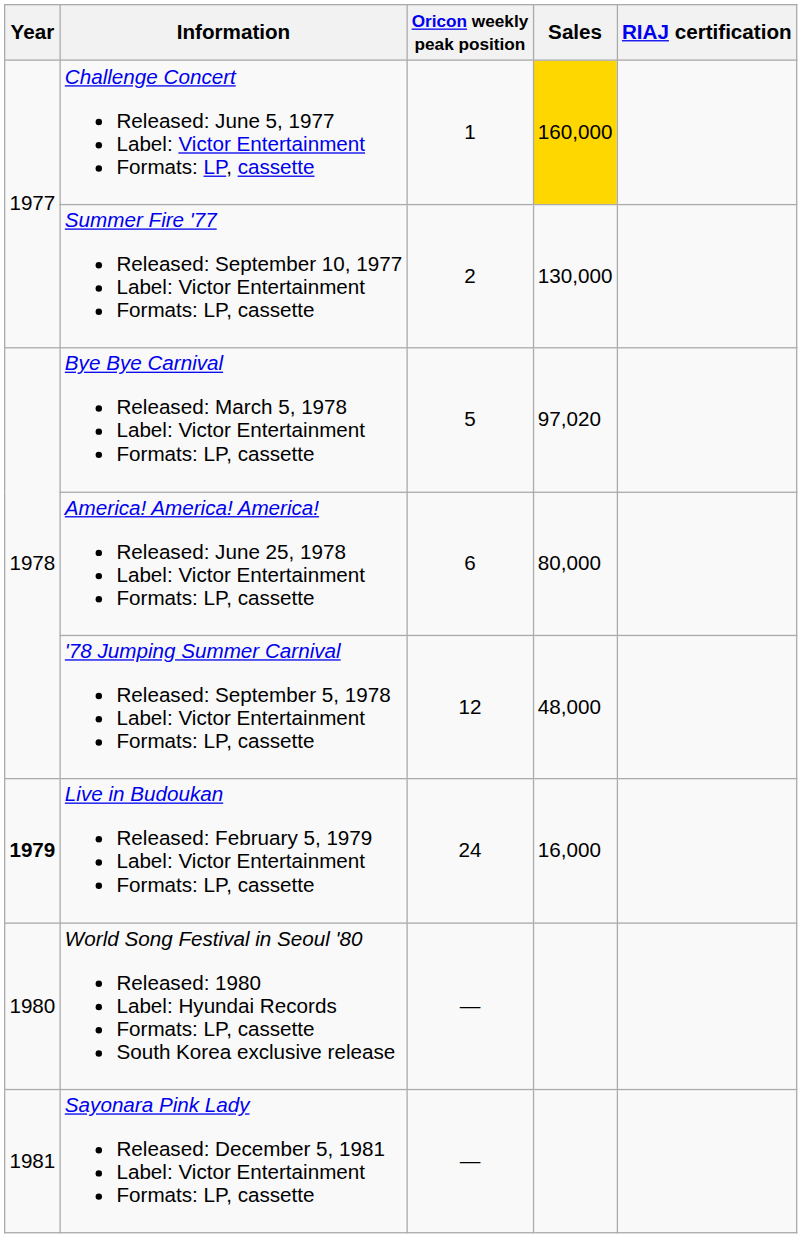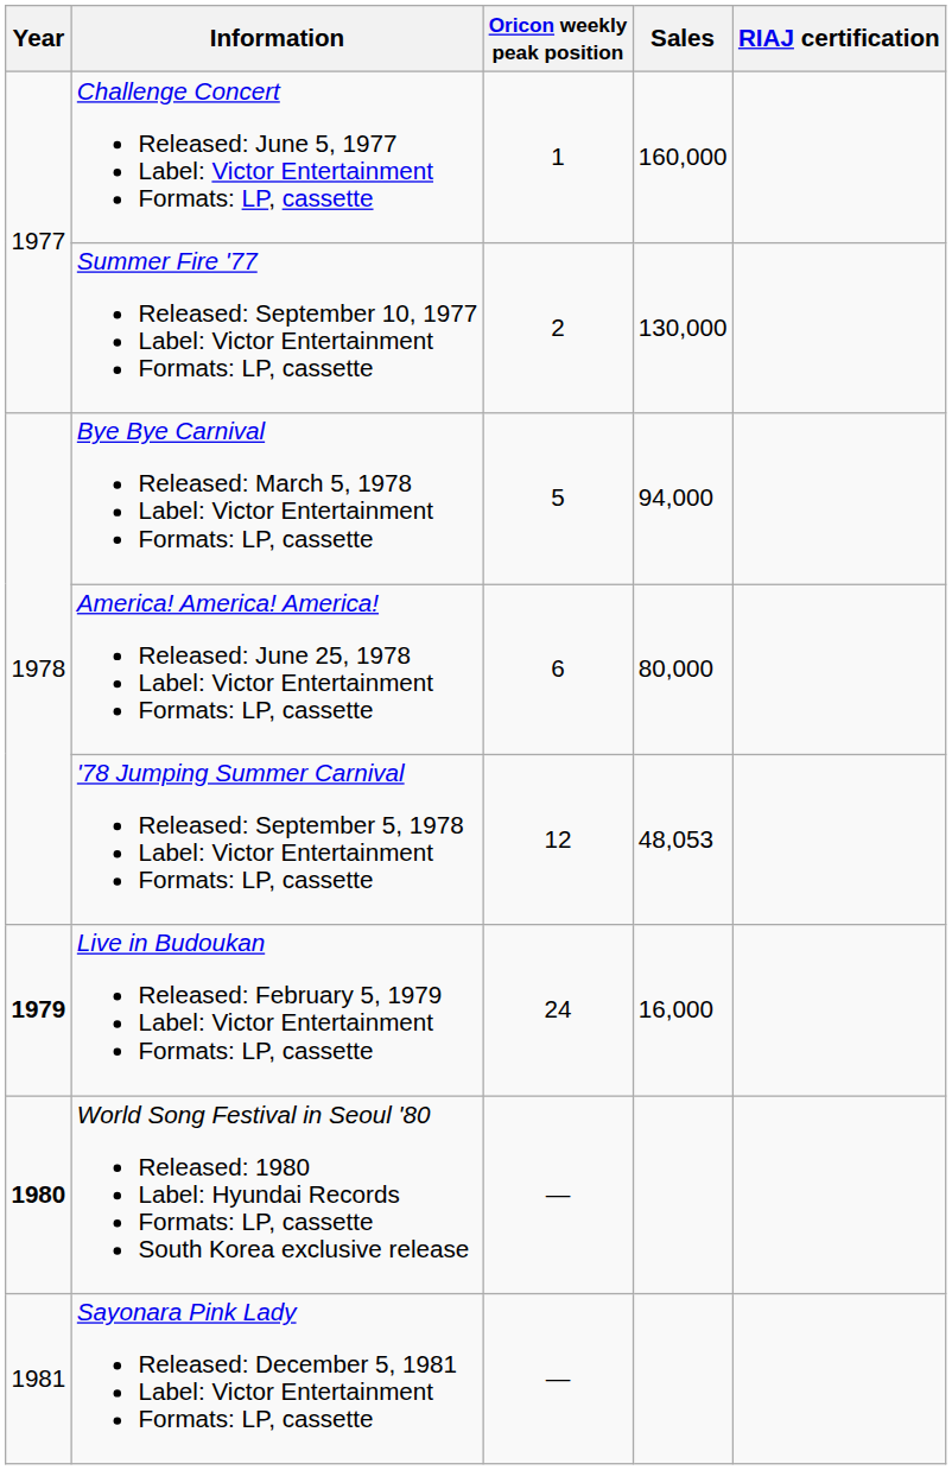row 2 | Sales: gold background -> no background
row 4 | Sales: 97,020 -> 94,000
row 6 | Sales: 48,000 -> 48,053
row 8 | Year: normal -> bold
